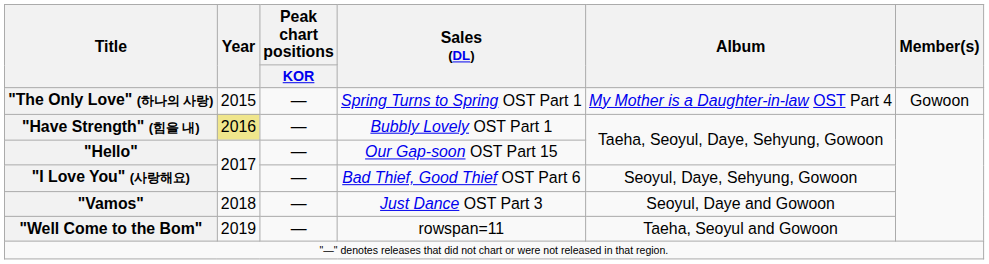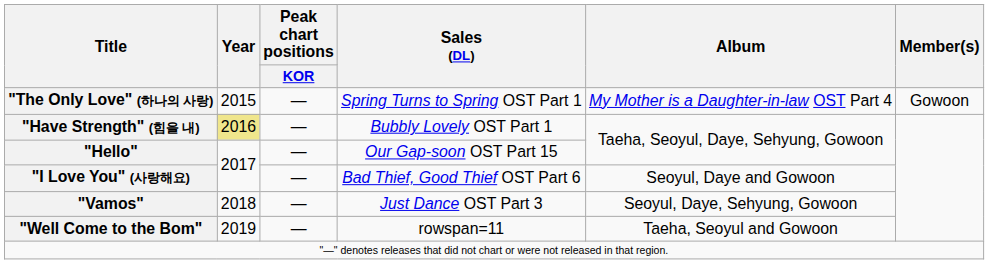"I Love You" (사랑해요) | Album: Seoyul, Daye, Sehyung, Gowoon -> Seoyul, Daye and Gowoon
"Vamos" | Album: Seoyul, Daye and Gowoon -> Seoyul, Daye, Sehyung, Gowoon
